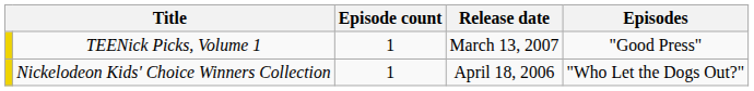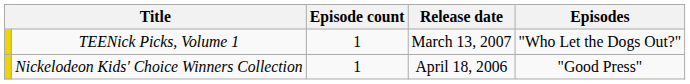TEENick Picks, Volume 1 | Episodes: "Good Press" -> "Who Let the Dogs Out?"
Nickelodeon Kids' Choice Winners Collection | Episodes: "Who Let the Dogs Out?" -> "Good Press"
